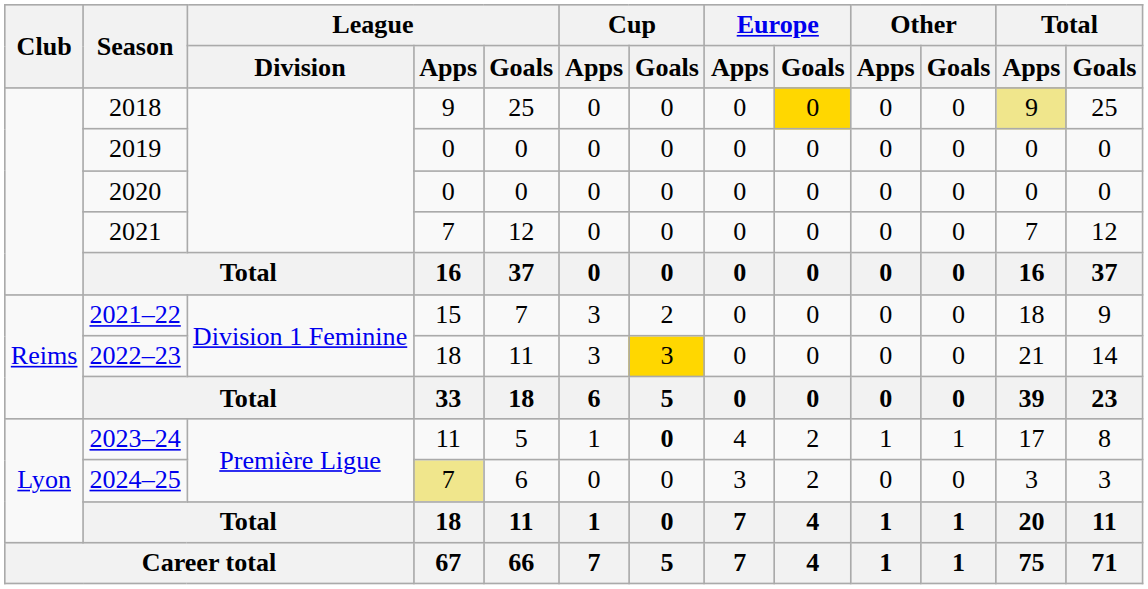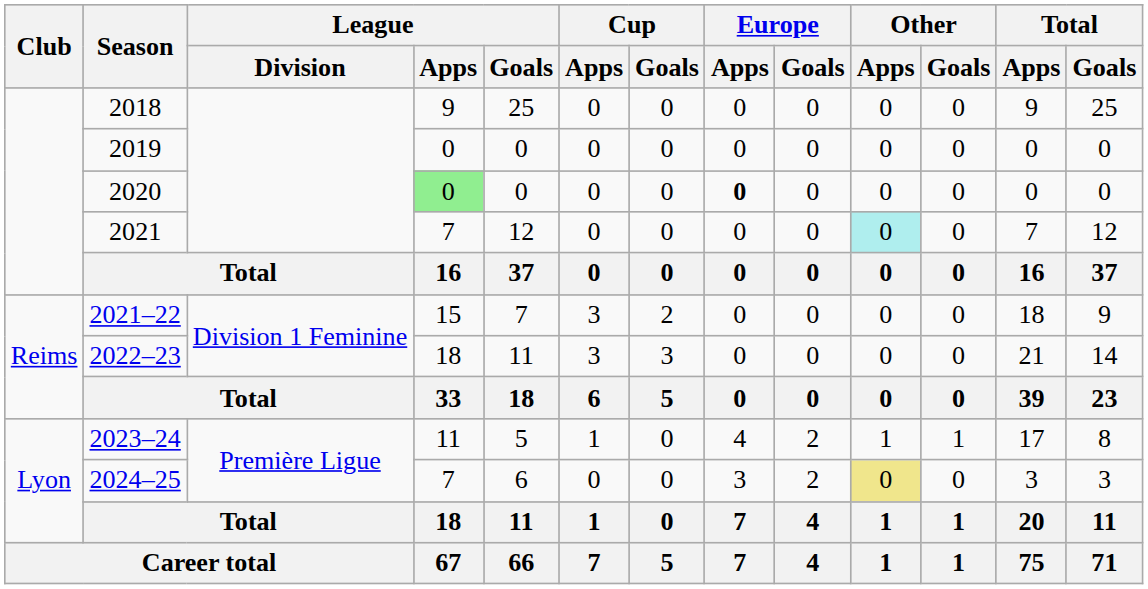2018 | Europe / Goals: gold background -> no background
2018 | Total / Apps: khaki background -> no background
2020 | League / Apps: no background -> lightgreen background
2020 | Europe / Apps: normal -> bold
2021 | Other / Apps: no background -> paleturquoise background
2022–23 | Cup / Goals: gold background -> no background
2023–24 | Cup / Goals: bold -> normal
2024–25 | League / Apps: khaki background -> no background
2024–25 | Other / Apps: no background -> khaki background
